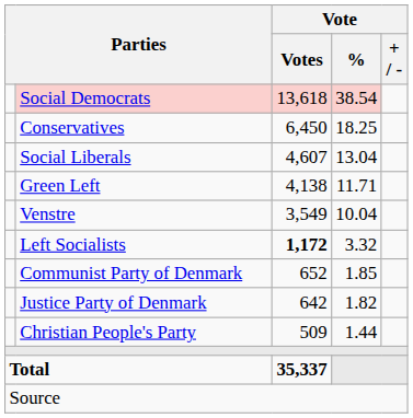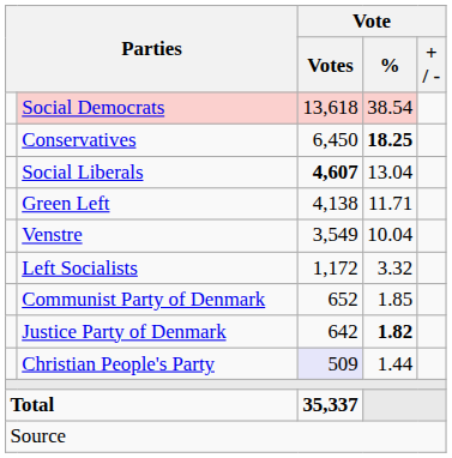Conservatives | Vote / %: normal -> bold
Social Liberals | Vote / Votes: normal -> bold
Left Socialists | Vote / Votes: bold -> normal
Justice Party of Denmark | Vote / %: normal -> bold
Christian People's Party | Vote / Votes: no background -> lavender background
